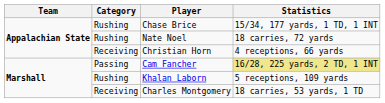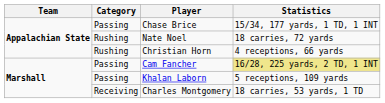Chase Brice | Category: Rushing -> Passing
Christian Horn | Category: Receiving -> Rushing
Khalan Laborn | Category: Rushing -> Passing
